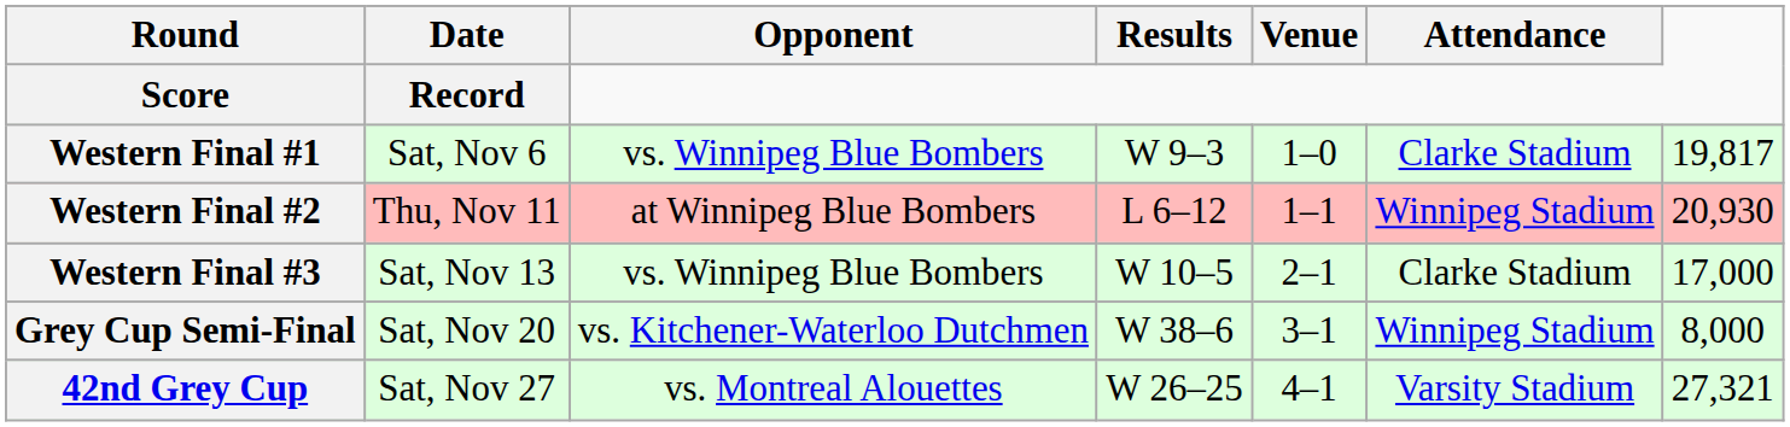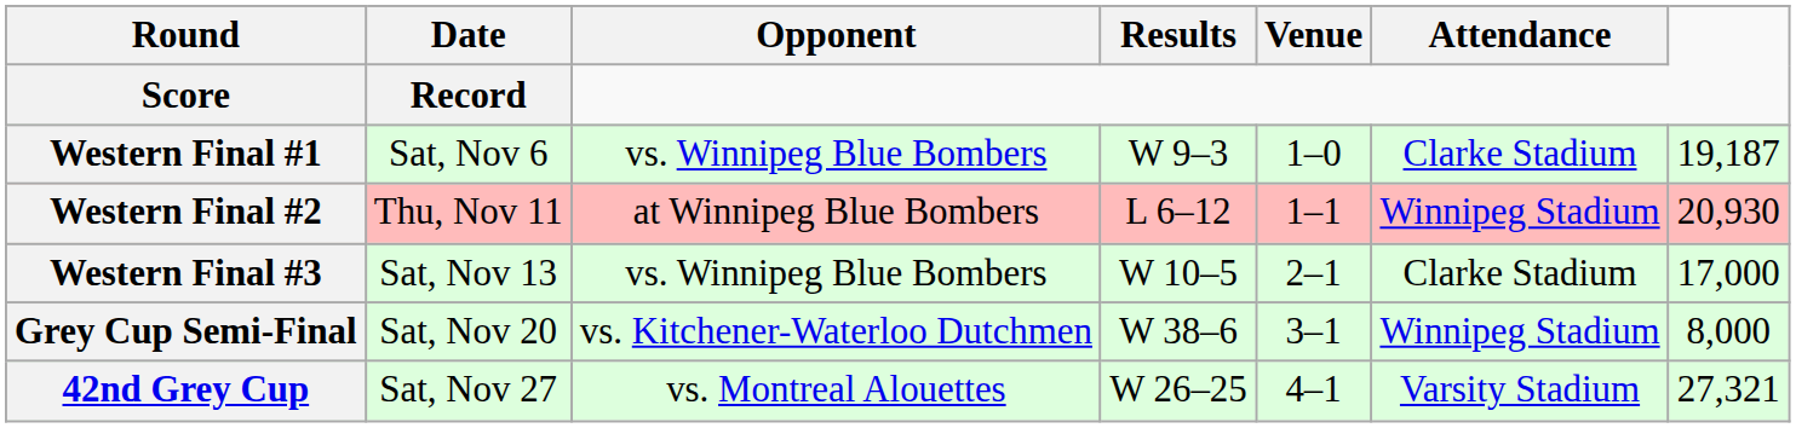Western Final #1 | column 7: 19,817 -> 19,187
